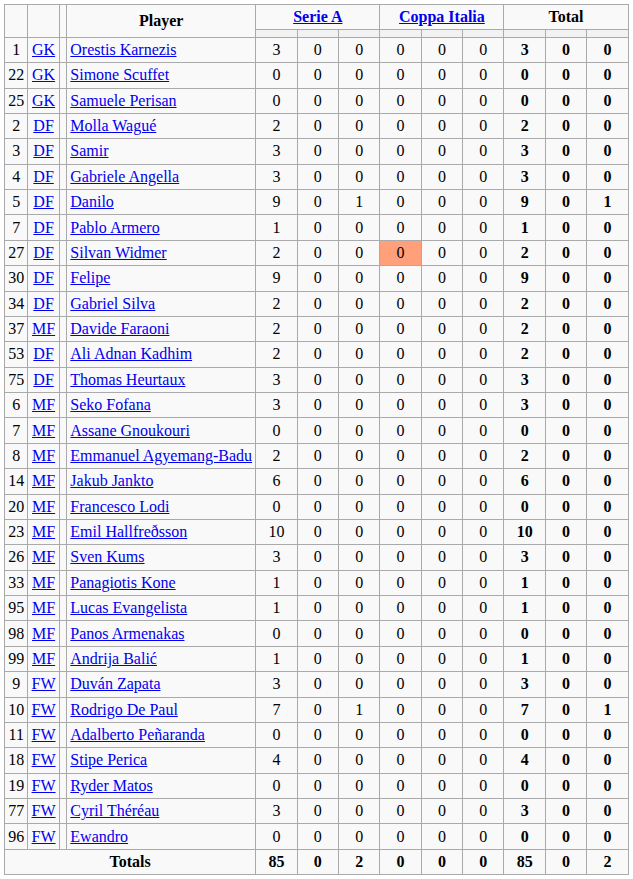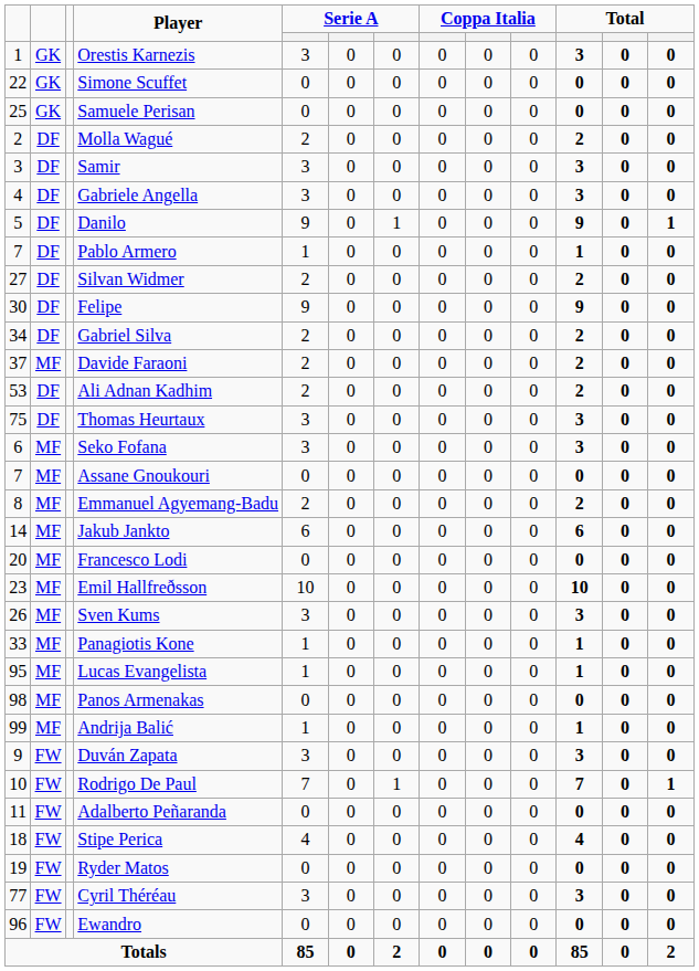Silvan Widmer | column 8: lightsalmon background -> no background
